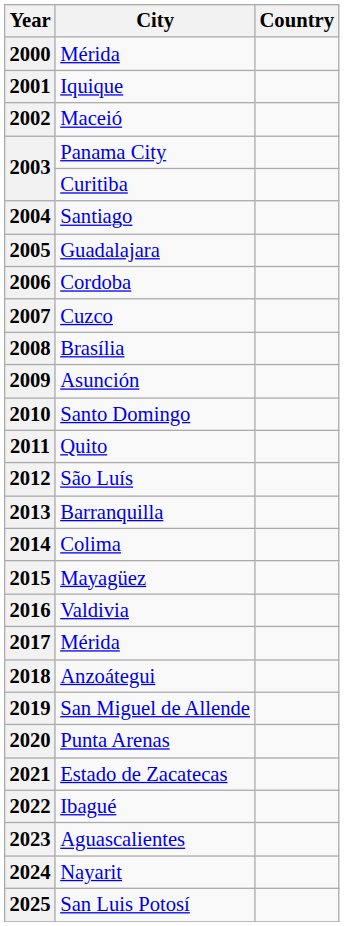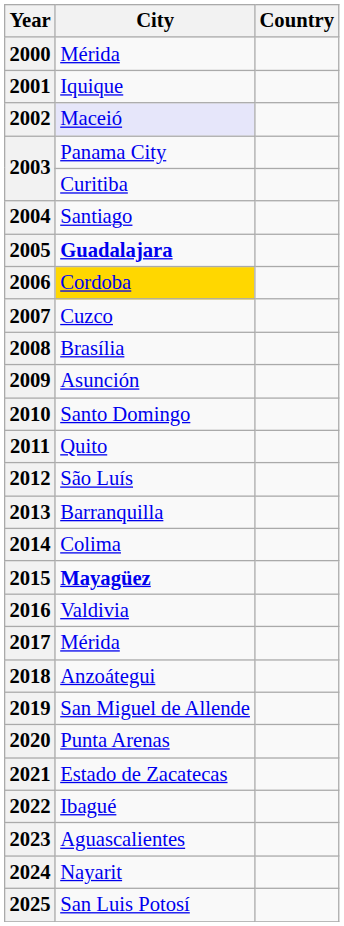2002 | City: no background -> lavender background
2005 | City: normal -> bold
2006 | City: no background -> gold background
2015 | City: normal -> bold
